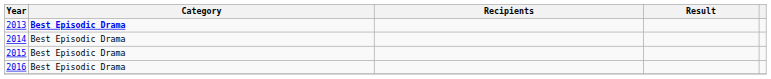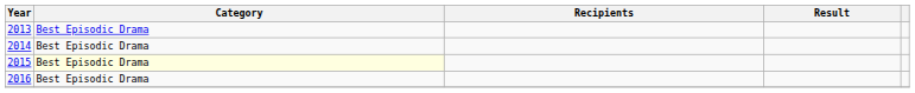2013 | Category: bold -> normal
2015 | Category: no background -> lightyellow background
